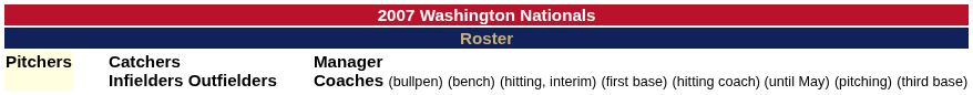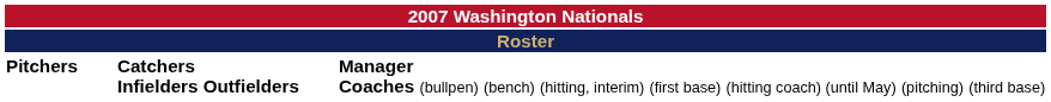Pitchers | column 1: lightyellow background -> no background
